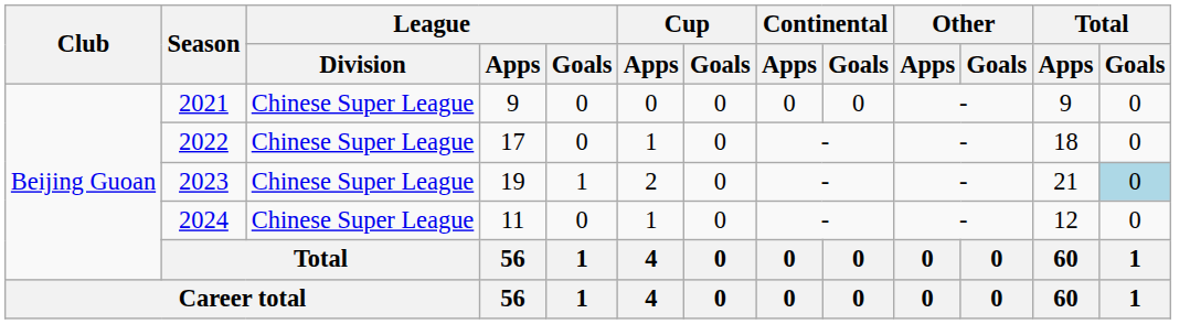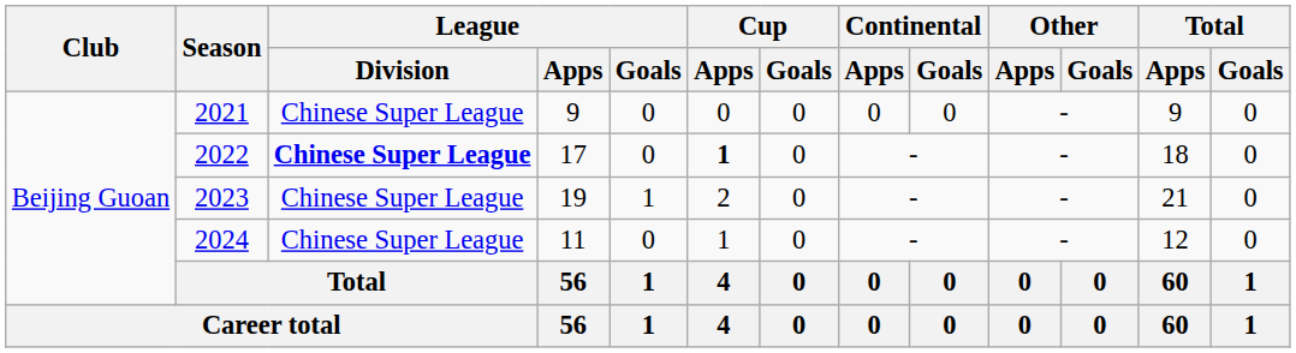2022 | League / Division: normal -> bold
2022 | Cup / Apps: normal -> bold
2023 | Total / Goals: lightblue background -> no background
